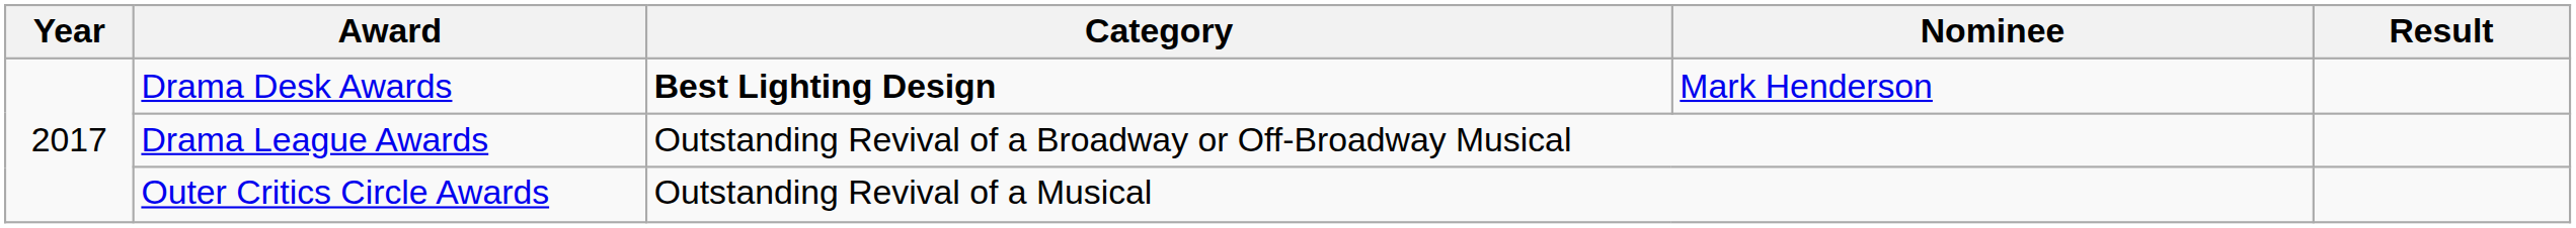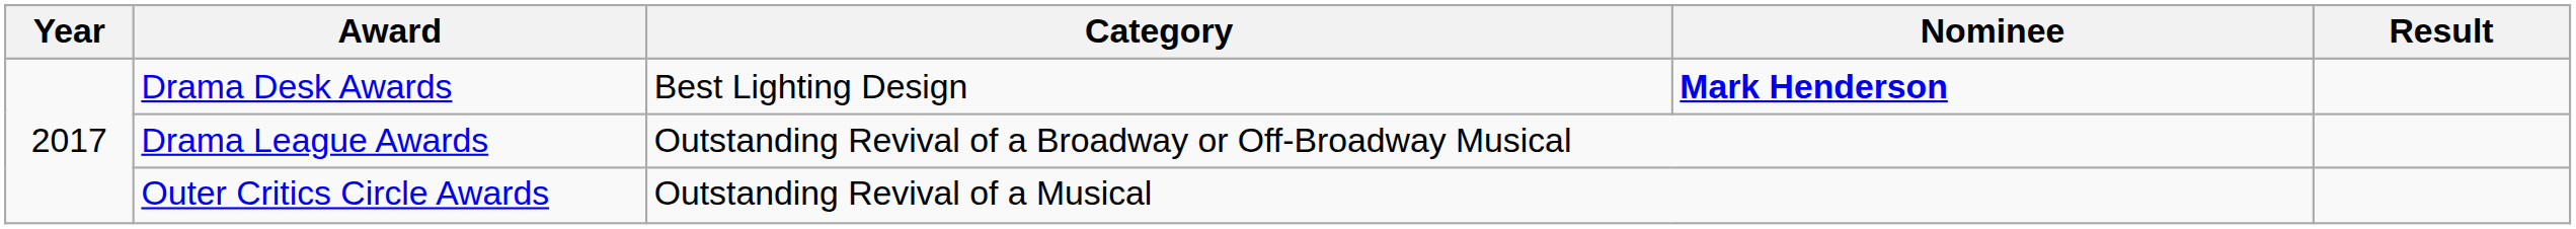Drama Desk Awards | Category: bold -> normal
Drama Desk Awards | Nominee: normal -> bold
